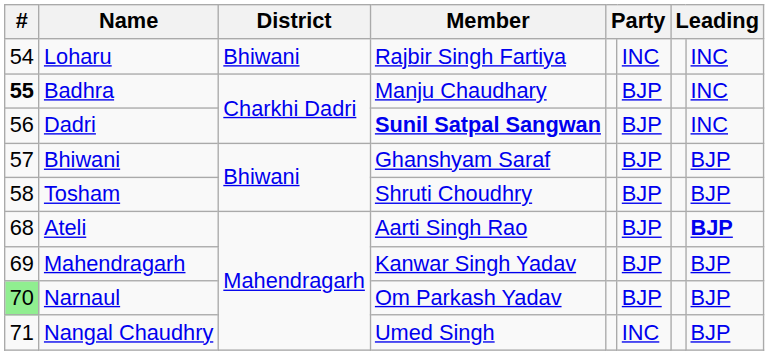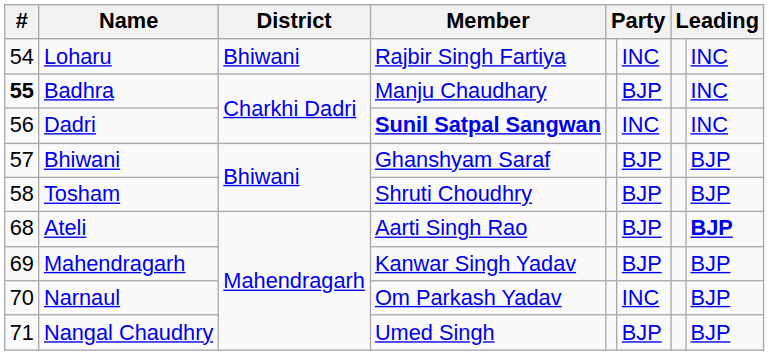Dadri | column 6: BJP -> INC
Narnaul | #: lightgreen background -> no background
Narnaul | column 6: BJP -> INC
Nangal Chaudhry | column 6: INC -> BJP
